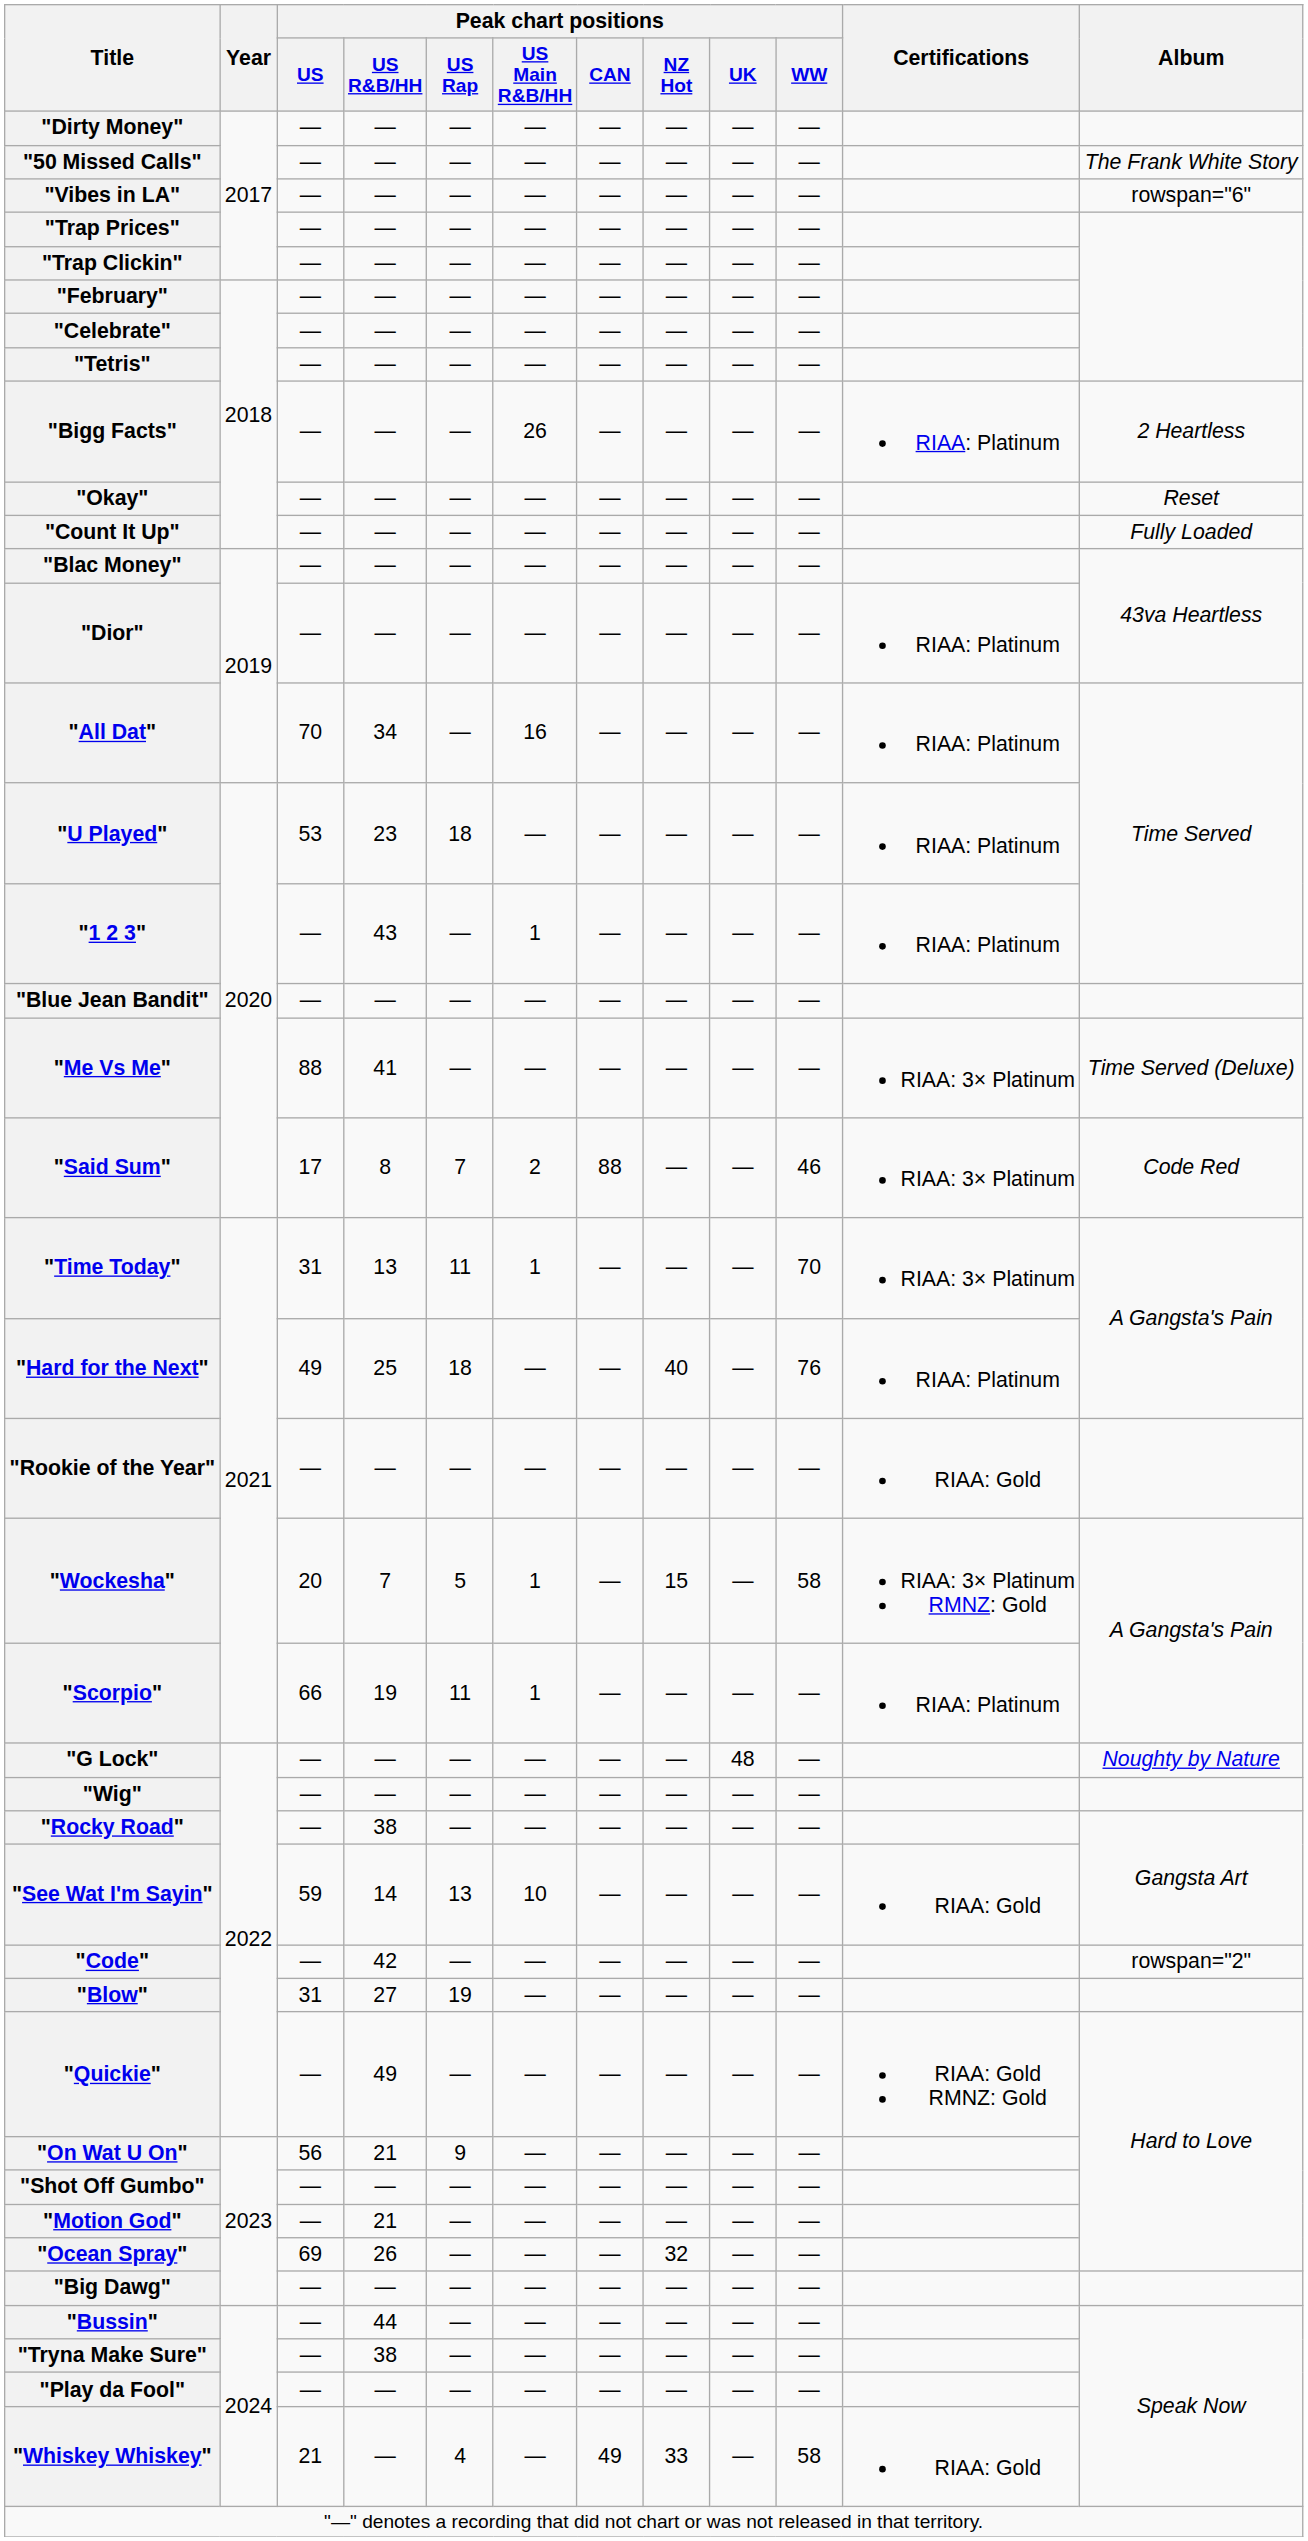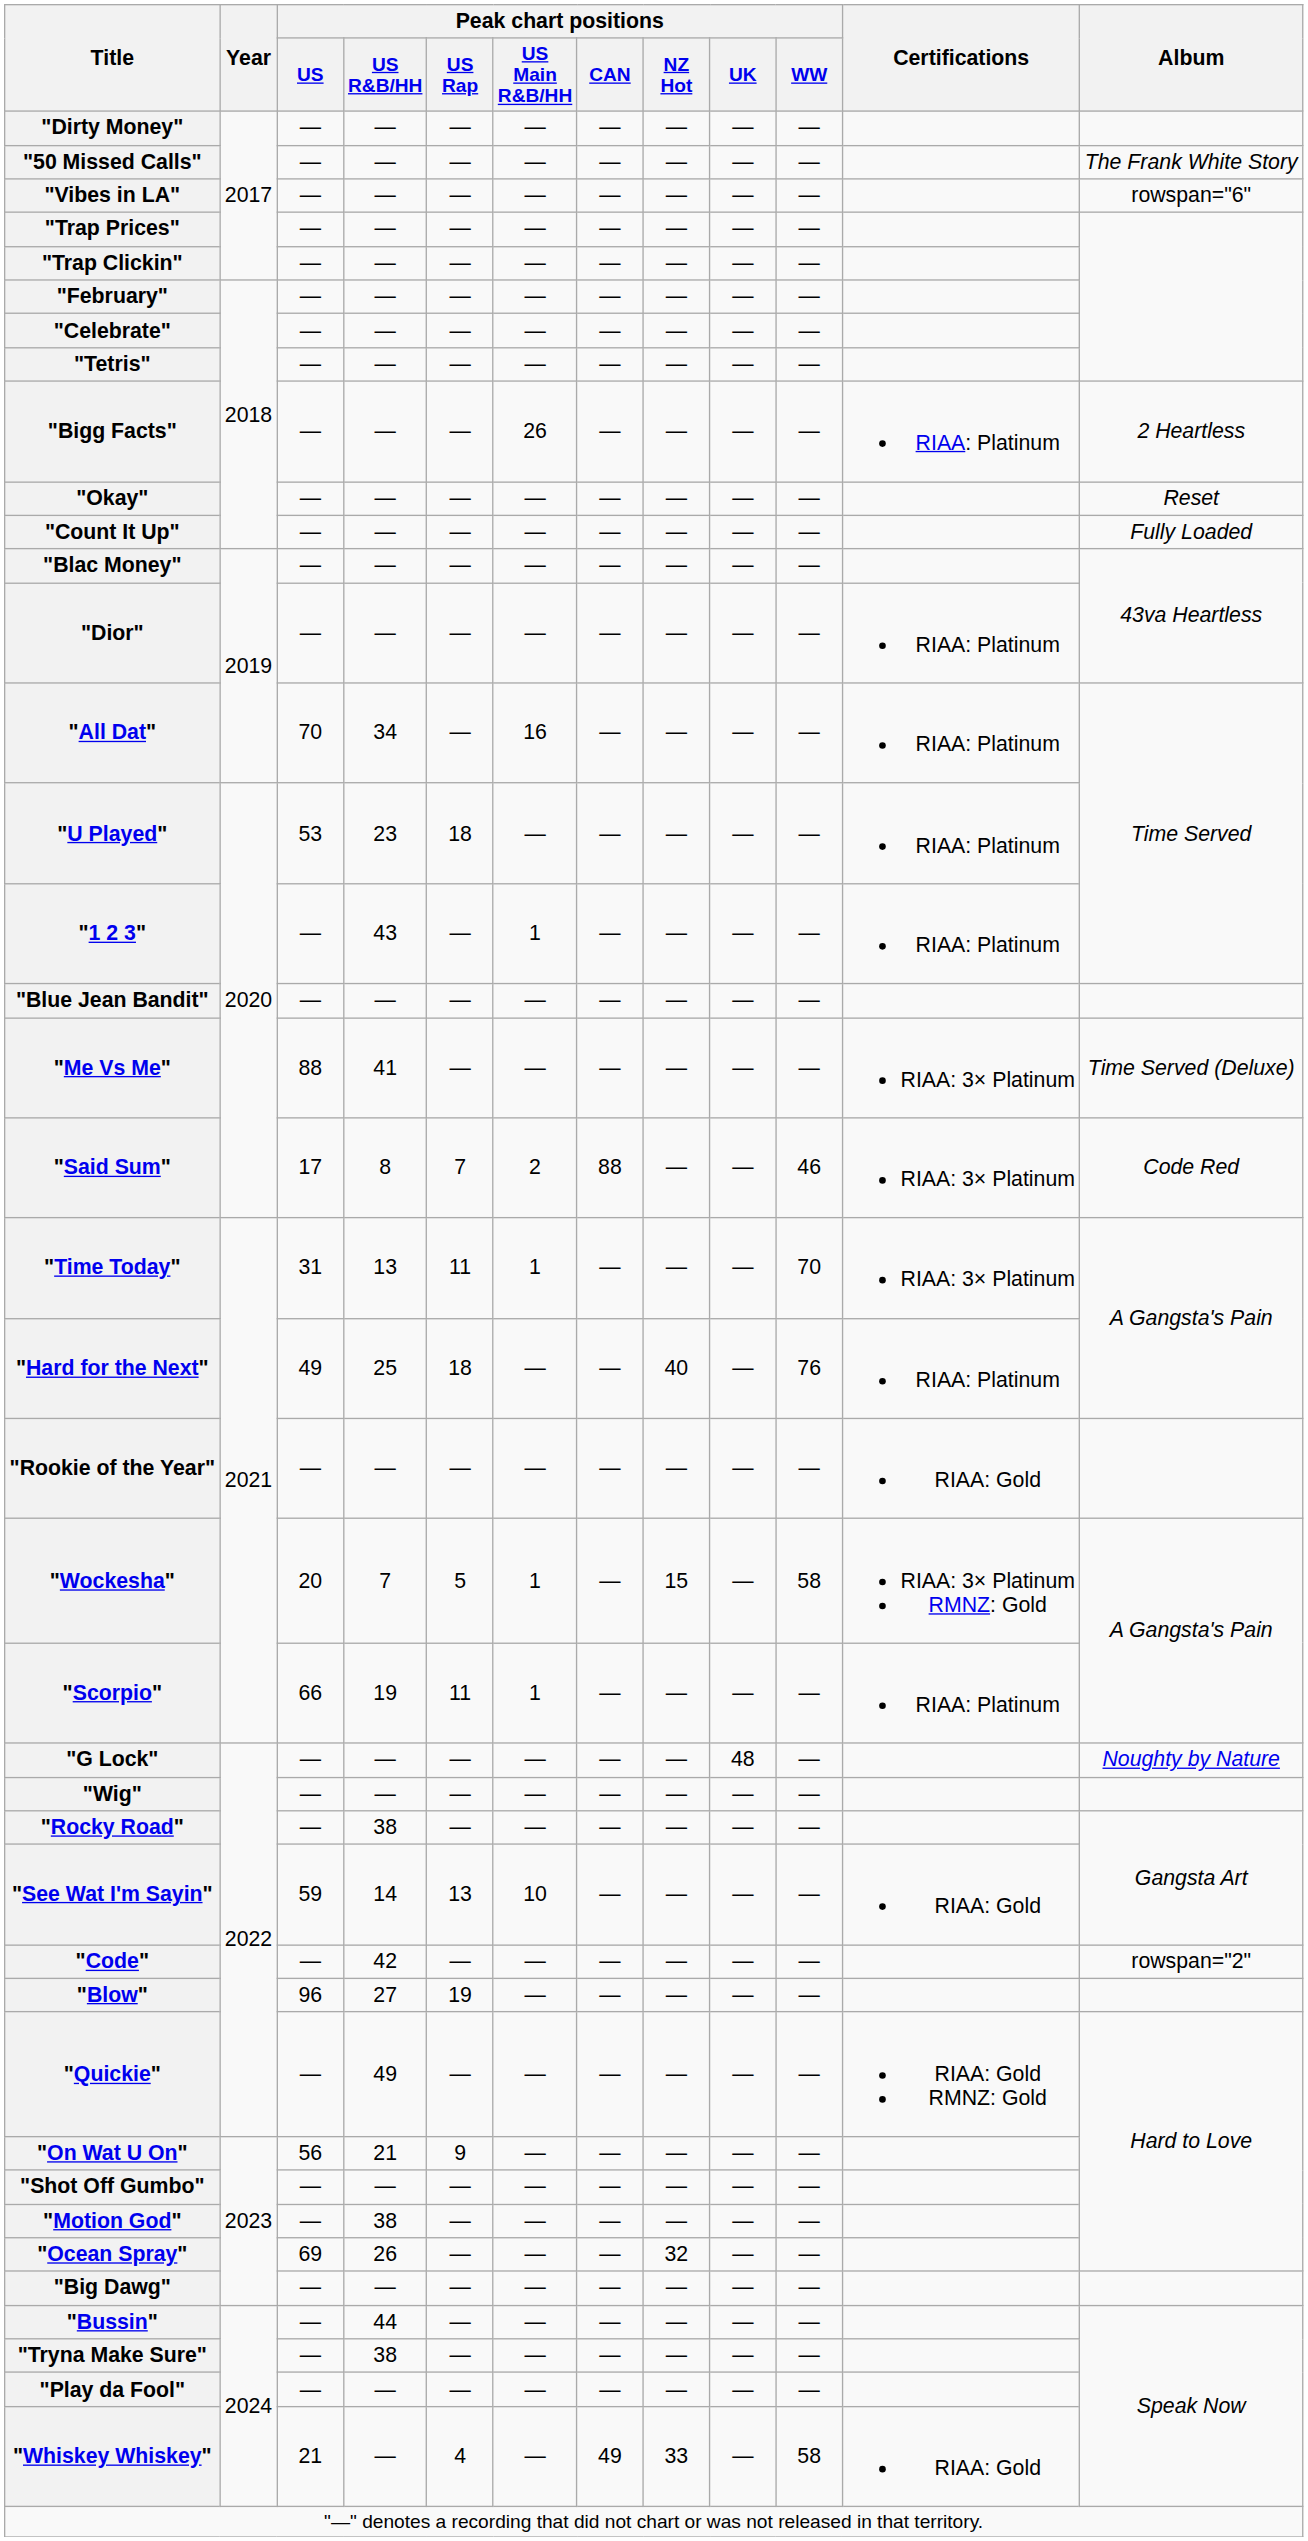"Blow" | Peak chart positions / US: 31 -> 96
"Motion God" | Peak chart positions / US R&B/HH: 21 -> 38
